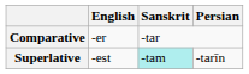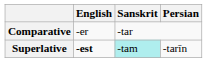Superlative | English: normal -> bold
